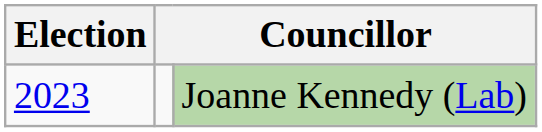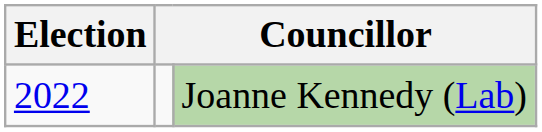Joanne Kennedy (Lab) | Election: 2023 -> 2022
